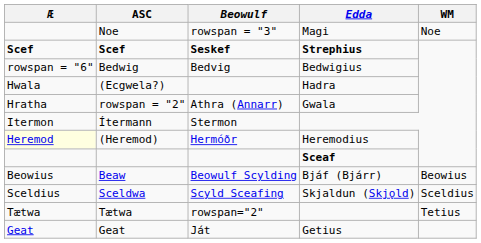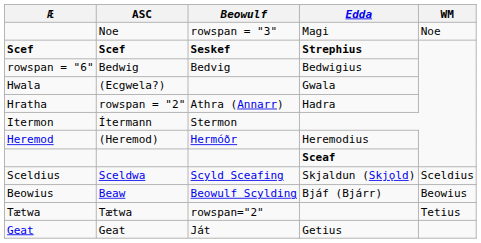(Ecgwela?) | Edda: Hadra -> Gwala
rowspan = "2" | Edda: Gwala -> Hadra
(Heremod) | Æ: lightyellow background -> no background
rows swapped: Sceldwa <-> Beaw
